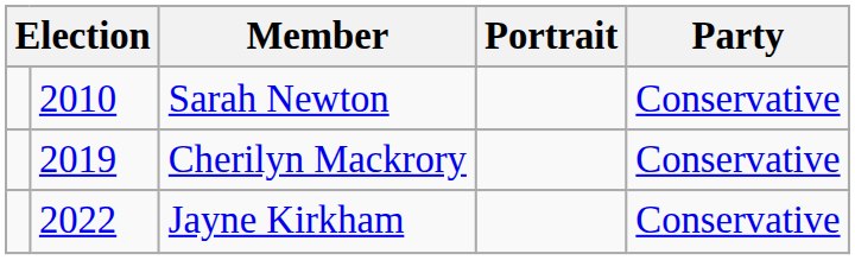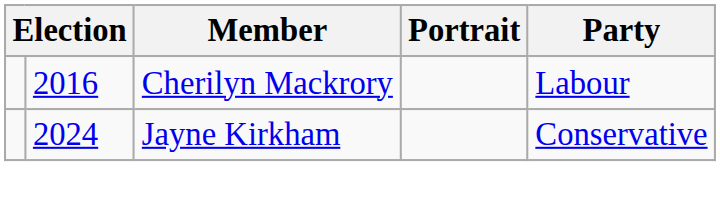- row: 2010 | Sarah Newton | Conservative
Cherilyn Mackrory | column 2: 2019 -> 2016
Cherilyn Mackrory | Party: Conservative -> Labour
Jayne Kirkham | column 2: 2022 -> 2024
